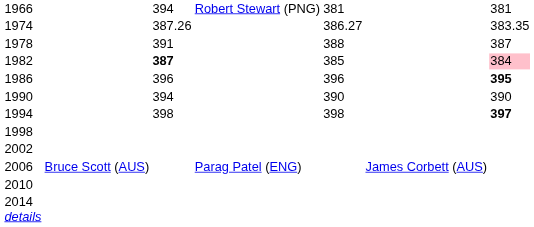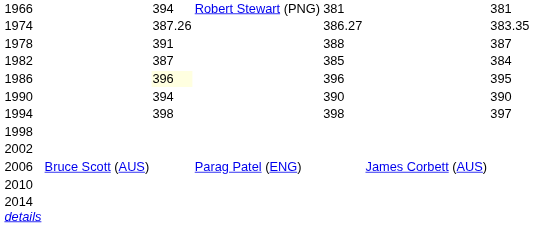1982 | column 3: bold -> normal
1982 | column 7: pink background -> no background
1986 | column 3: no background -> lightyellow background
1986 | column 7: bold -> normal
1994 | column 7: bold -> normal
